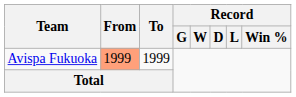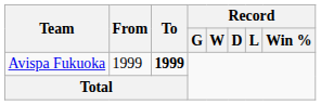Avispa Fukuoka | From: lightsalmon background -> no background
Avispa Fukuoka | To: normal -> bold
